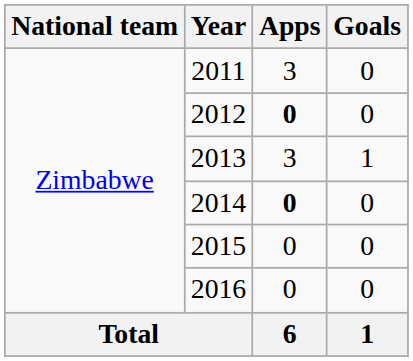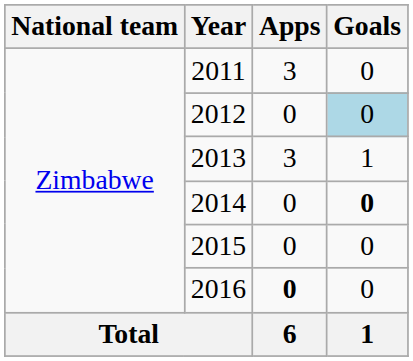2012 | Apps: bold -> normal
2012 | Goals: no background -> lightblue background
2014 | Apps: bold -> normal
2014 | Goals: normal -> bold
2016 | Apps: normal -> bold
